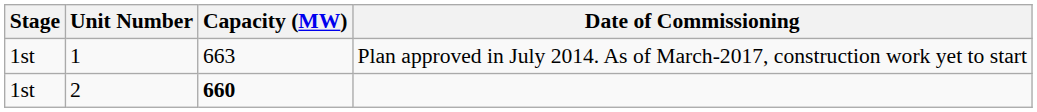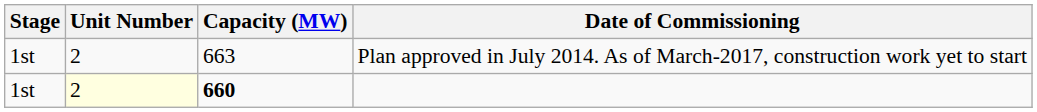row 2 | Unit Number: 1 -> 2
row 3 | Unit Number: no background -> lightyellow background
